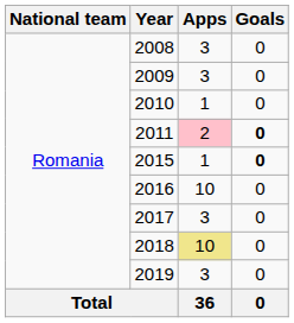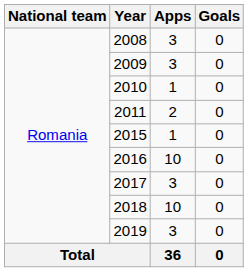2011 | Apps: pink background -> no background
2011 | Goals: bold -> normal
2015 | Goals: bold -> normal
2018 | Apps: khaki background -> no background
